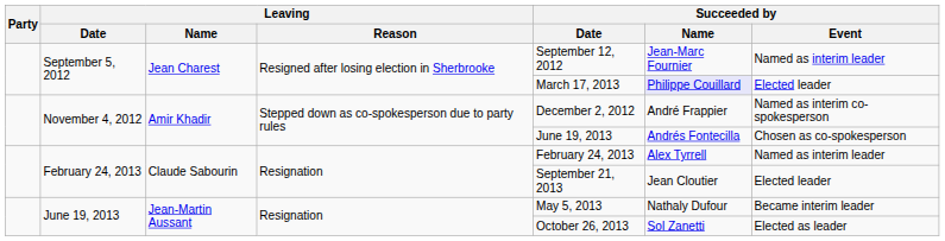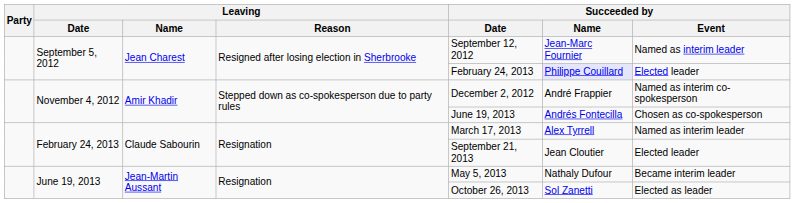row 4 | Succeeded by / Date: March 17, 2013 -> February 24, 2013
row 7 | Succeeded by / Date: February 24, 2013 -> March 17, 2013
